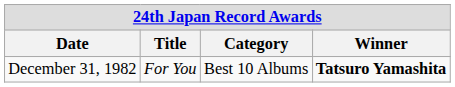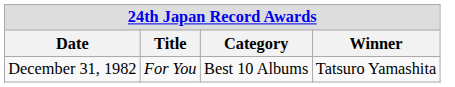December 31, 1982 | Winner: bold -> normal
